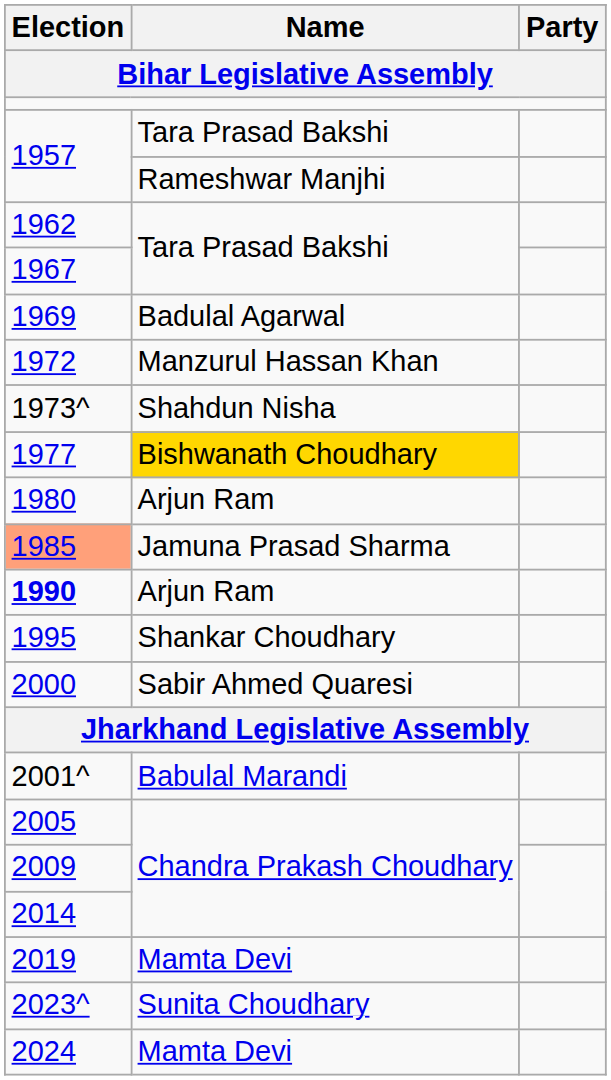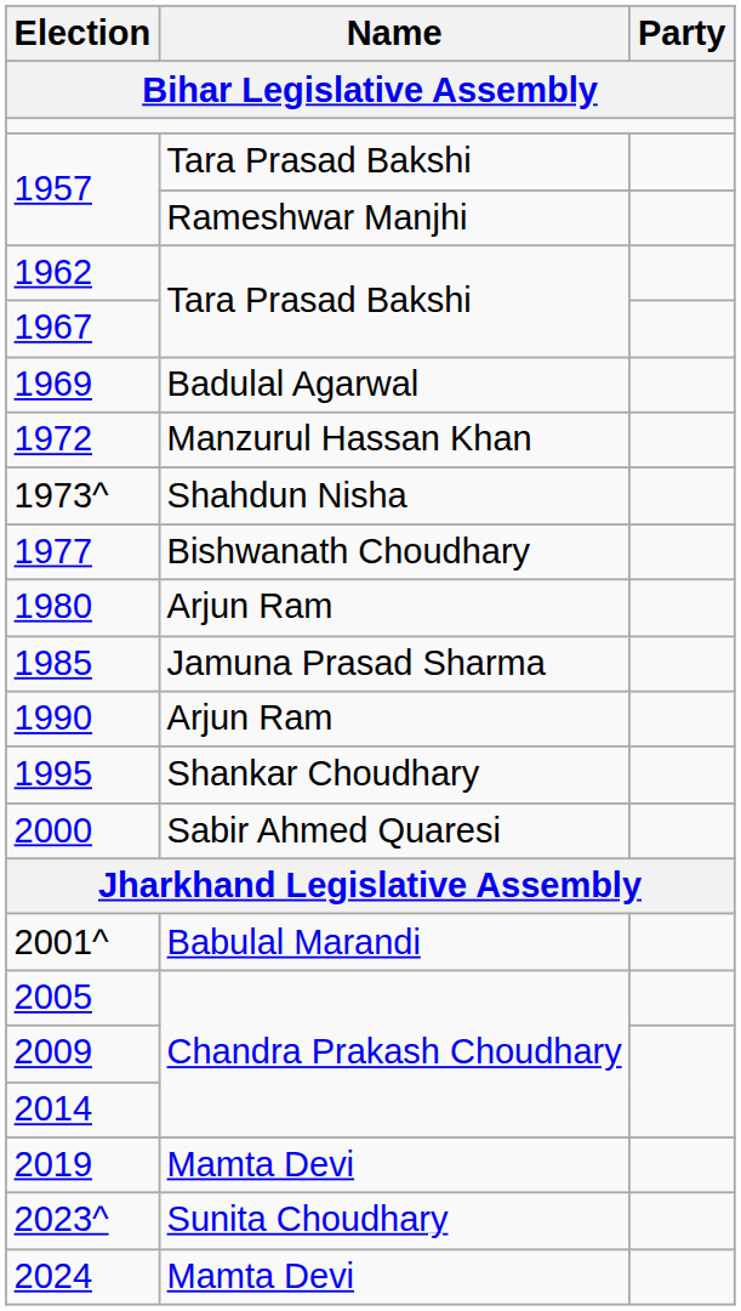1977 | Name: gold background -> no background
1985 | Election: lightsalmon background -> no background
1990 | Election: bold -> normal
